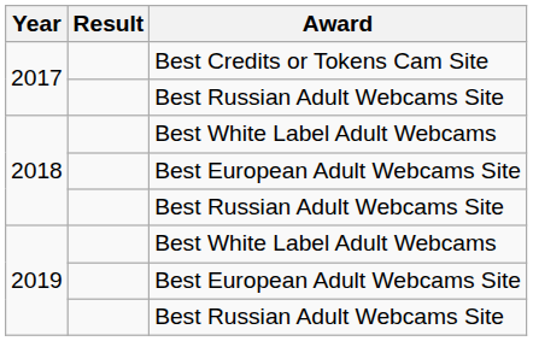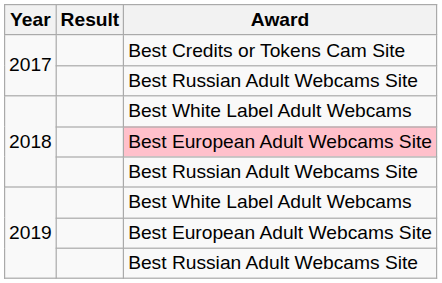2018 / Best European Adult Webcams Site | Award: no background -> pink background
